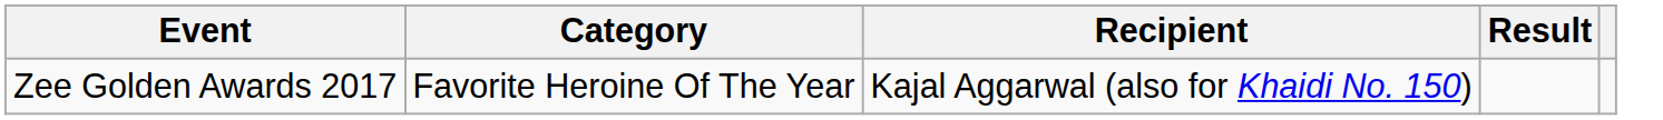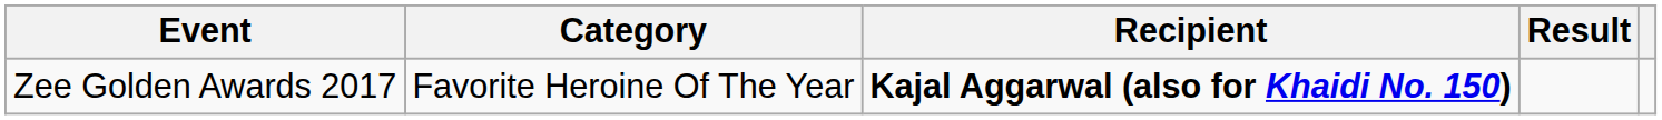Zee Golden Awards 2017 | Recipient: normal -> bold
